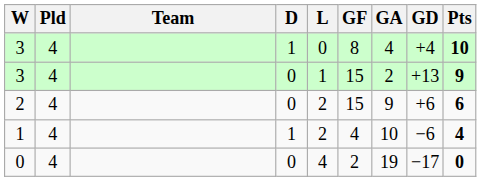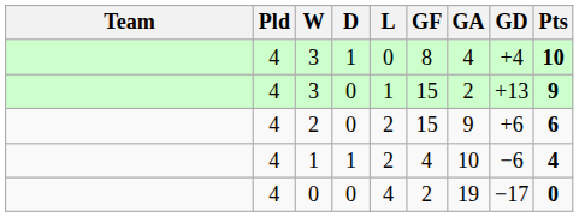columns swapped: Team <-> W
